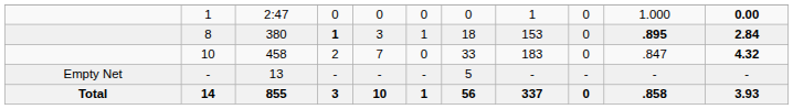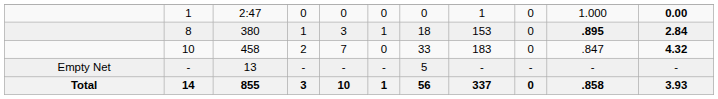8 | column 4: bold -> normal
